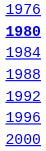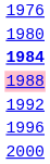1980 | column 1: bold -> normal
1984 | column 1: normal -> bold
1988 | column 1: no background -> pink background
